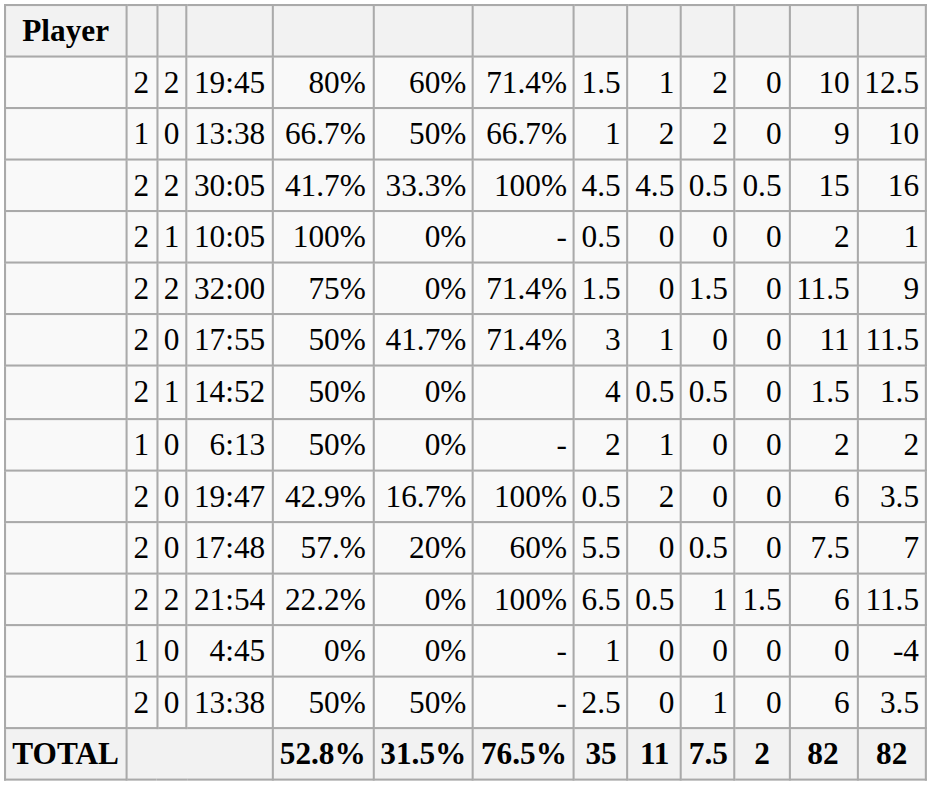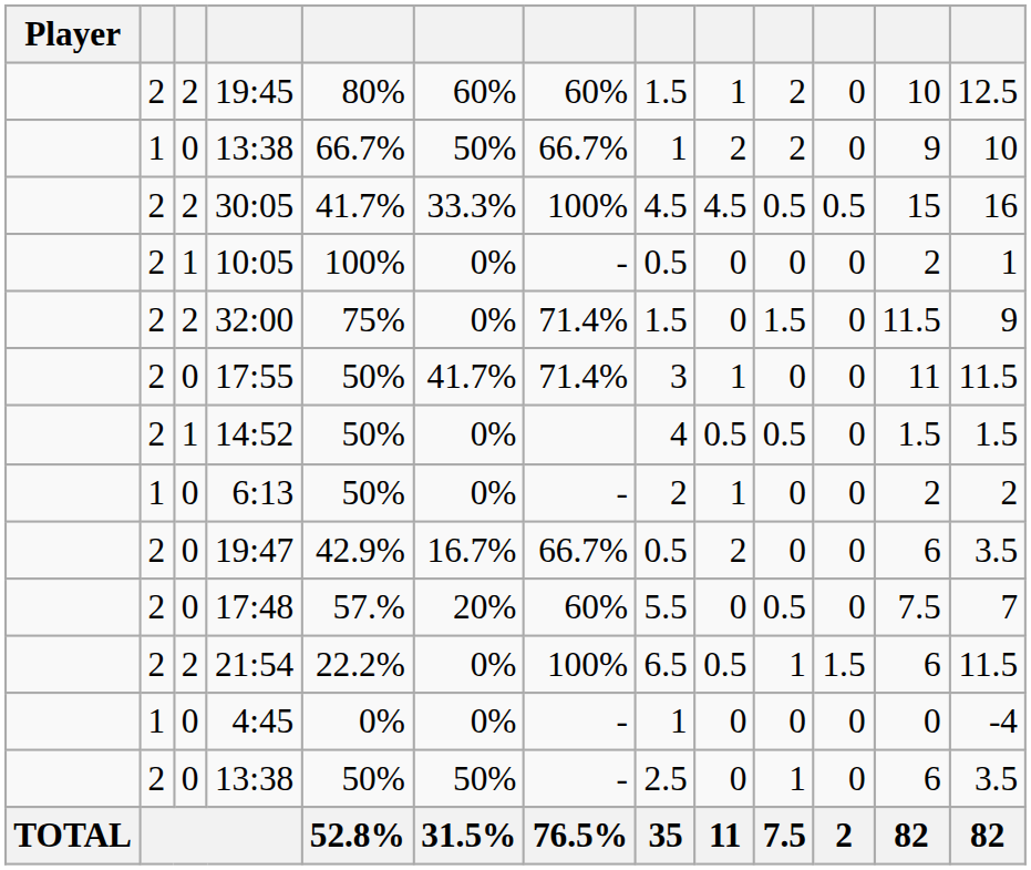19:45 | column 7: 71.4% -> 60%
19:47 | column 7: 100% -> 66.7%
